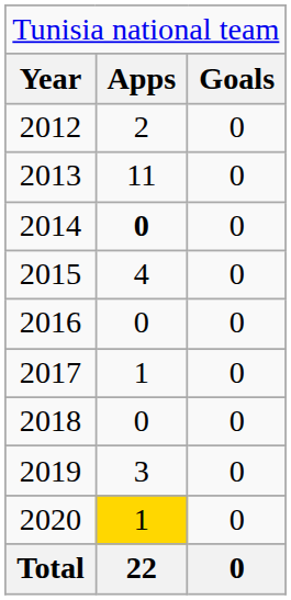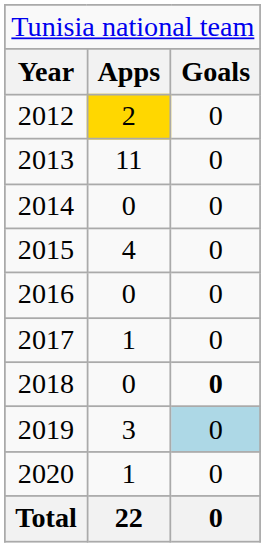2012 | column 2: no background -> gold background
2014 | column 2: bold -> normal
2018 | column 3: normal -> bold
2019 | column 3: no background -> lightblue background
2020 | column 2: gold background -> no background
